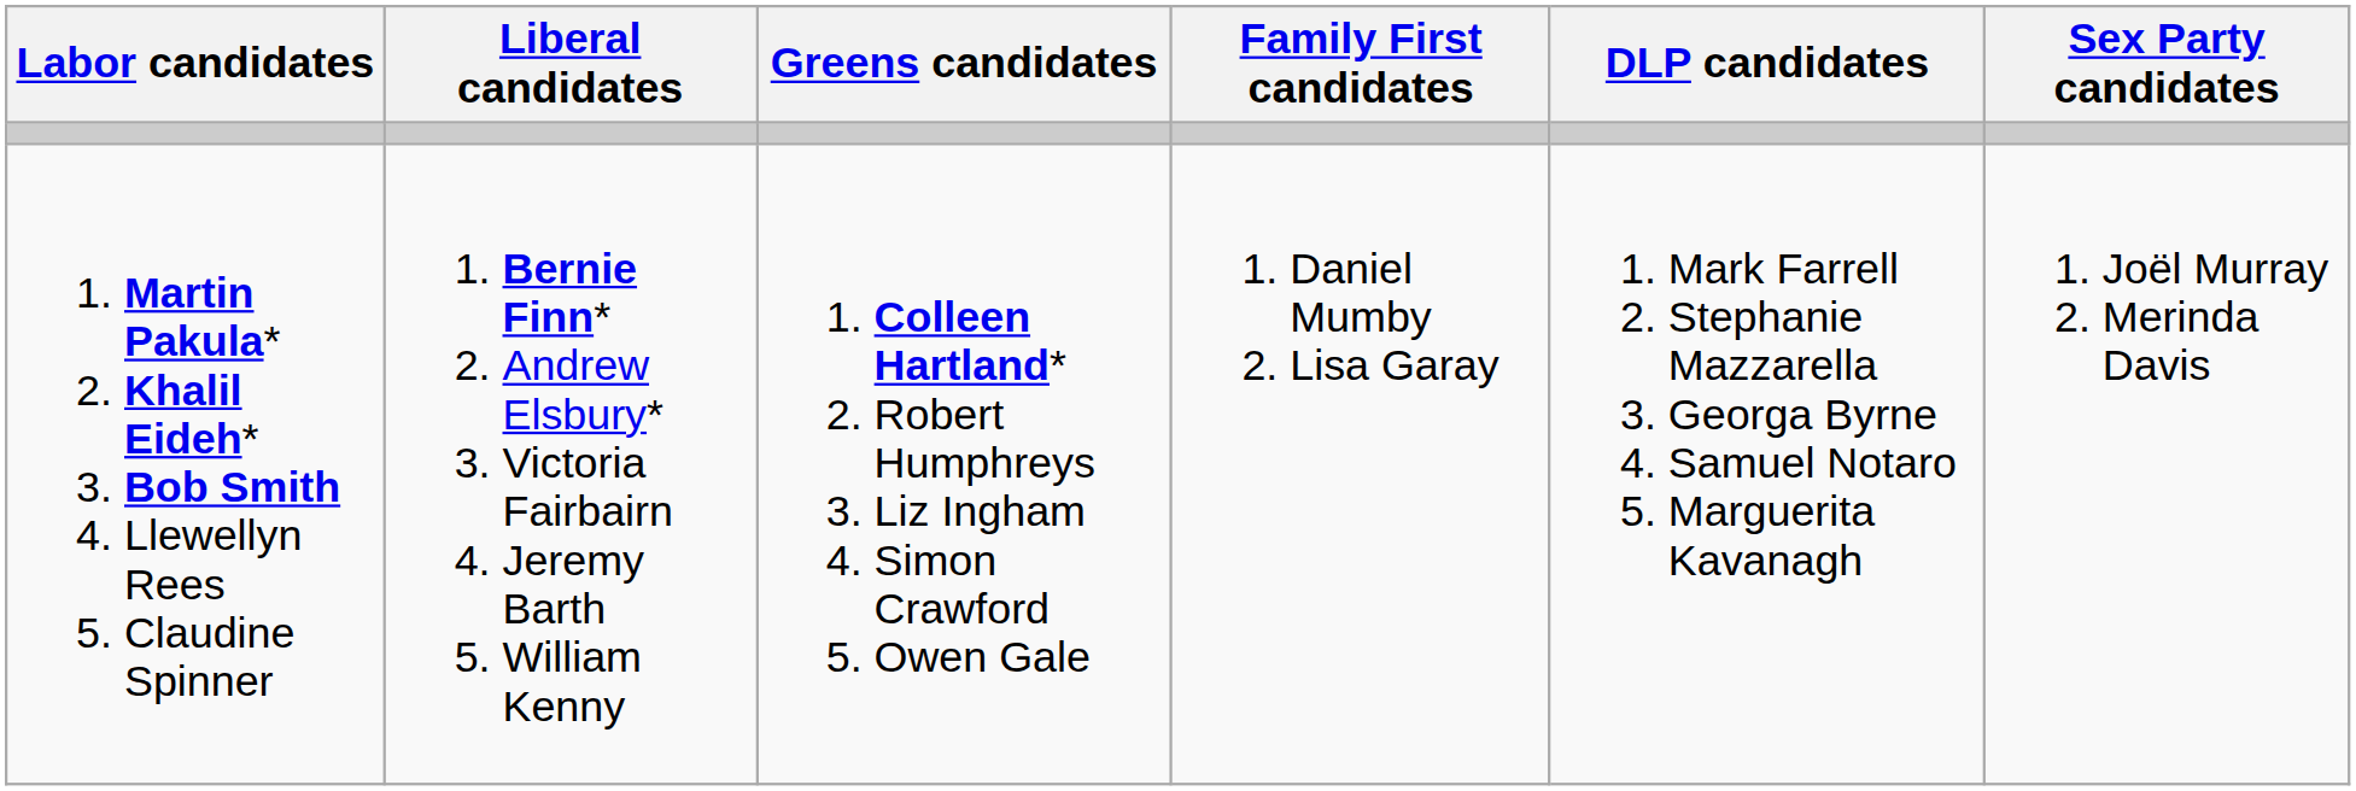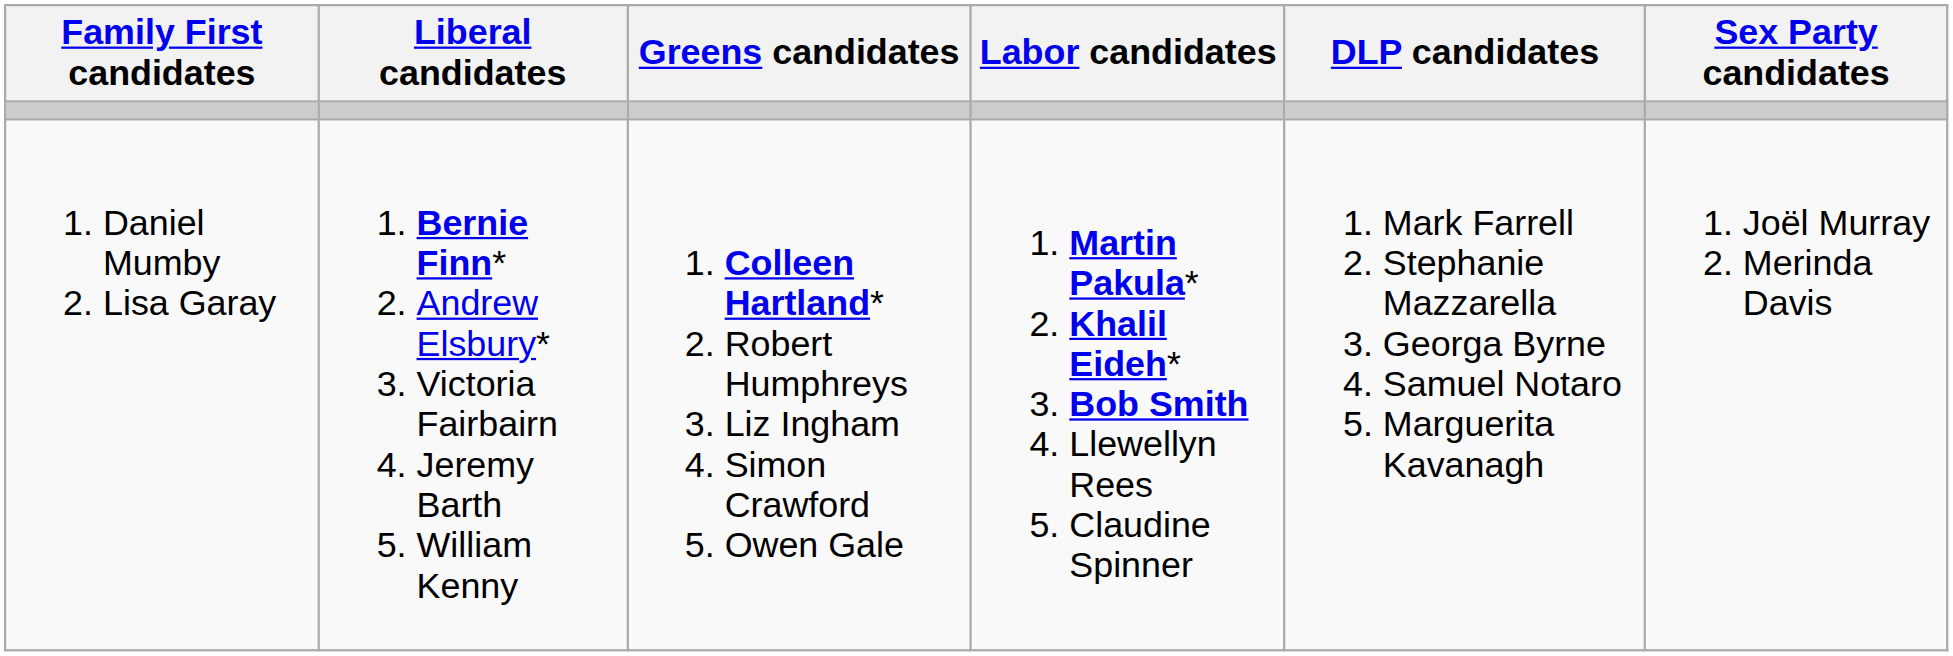columns swapped: Labor candidates <-> Family First candidates
